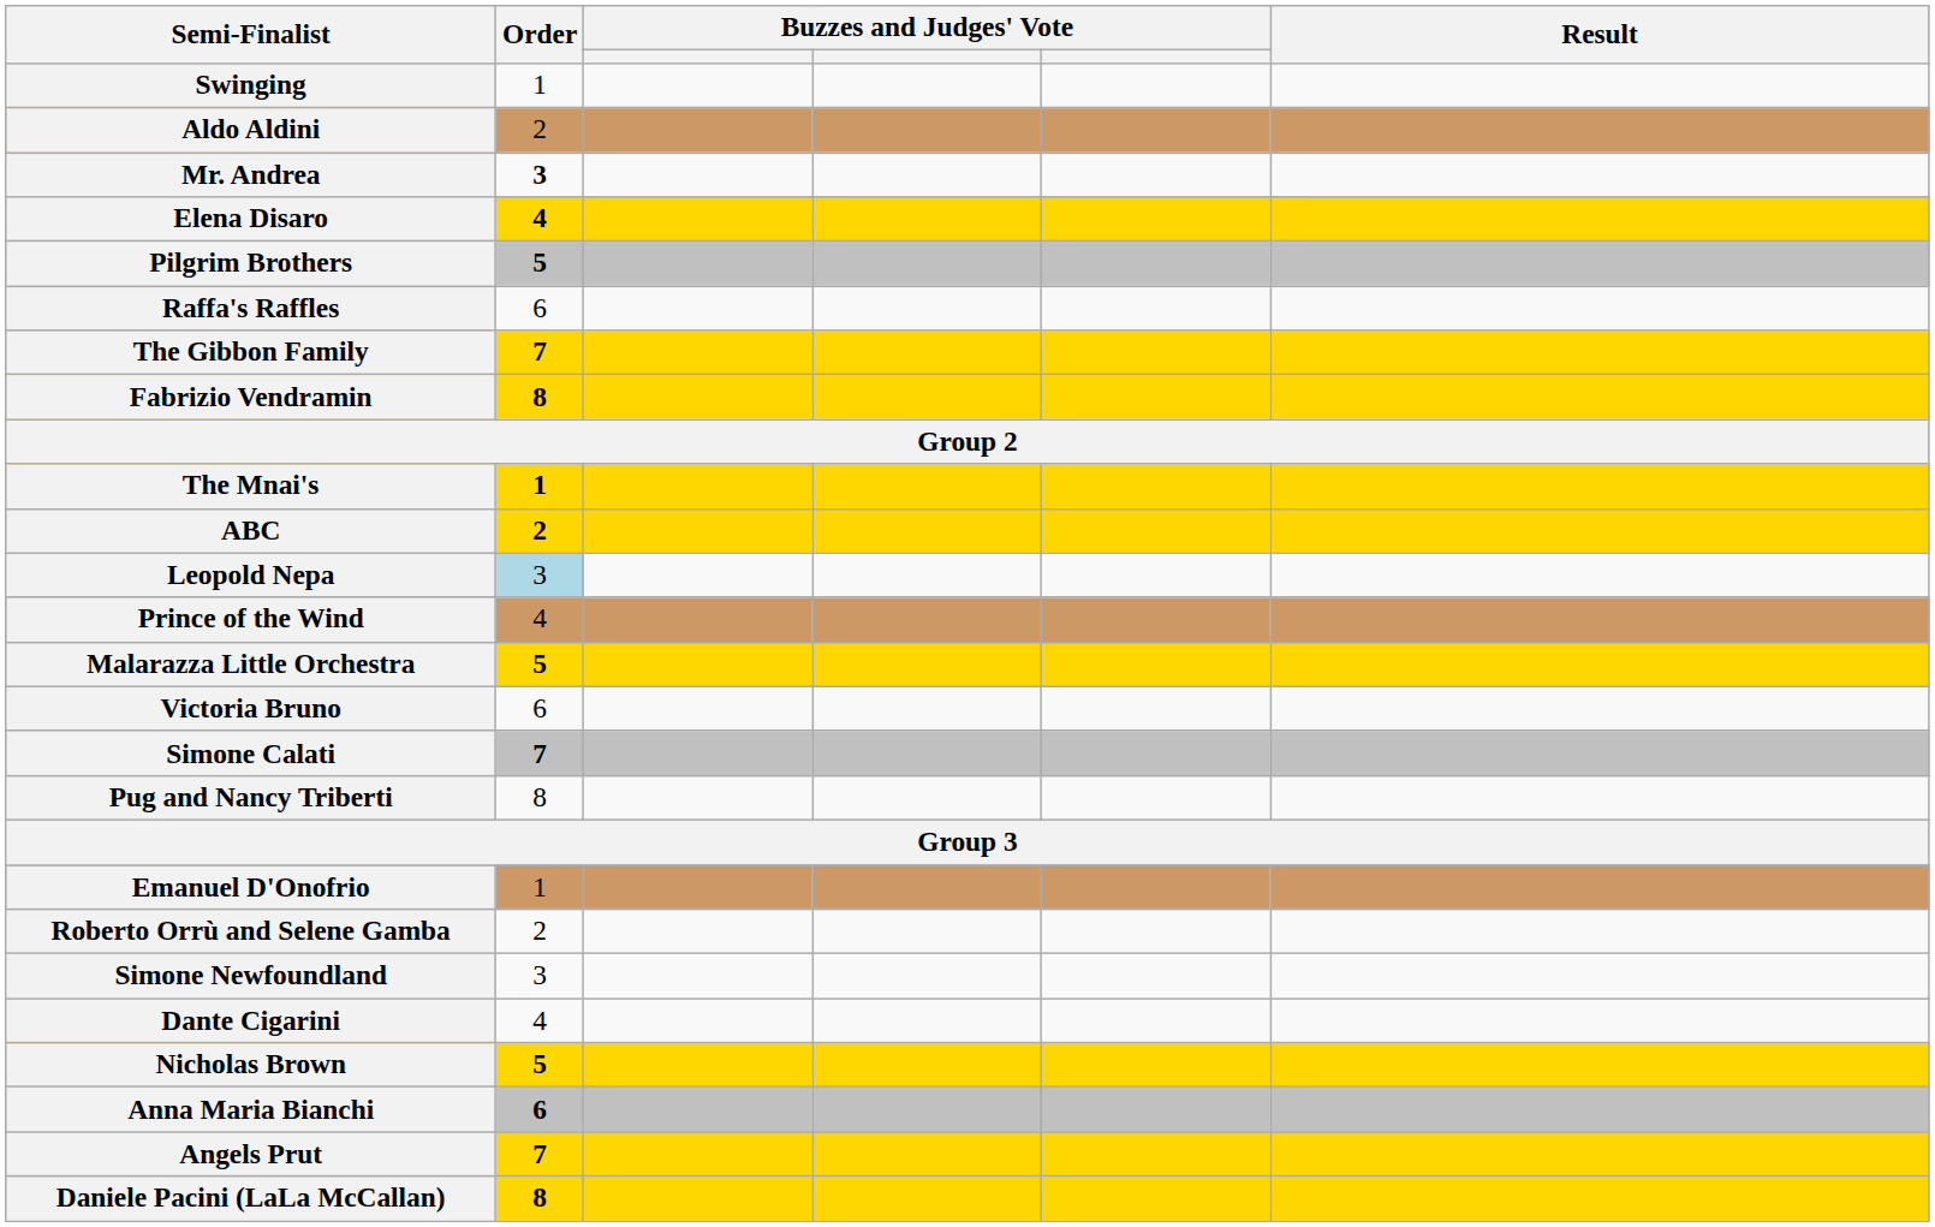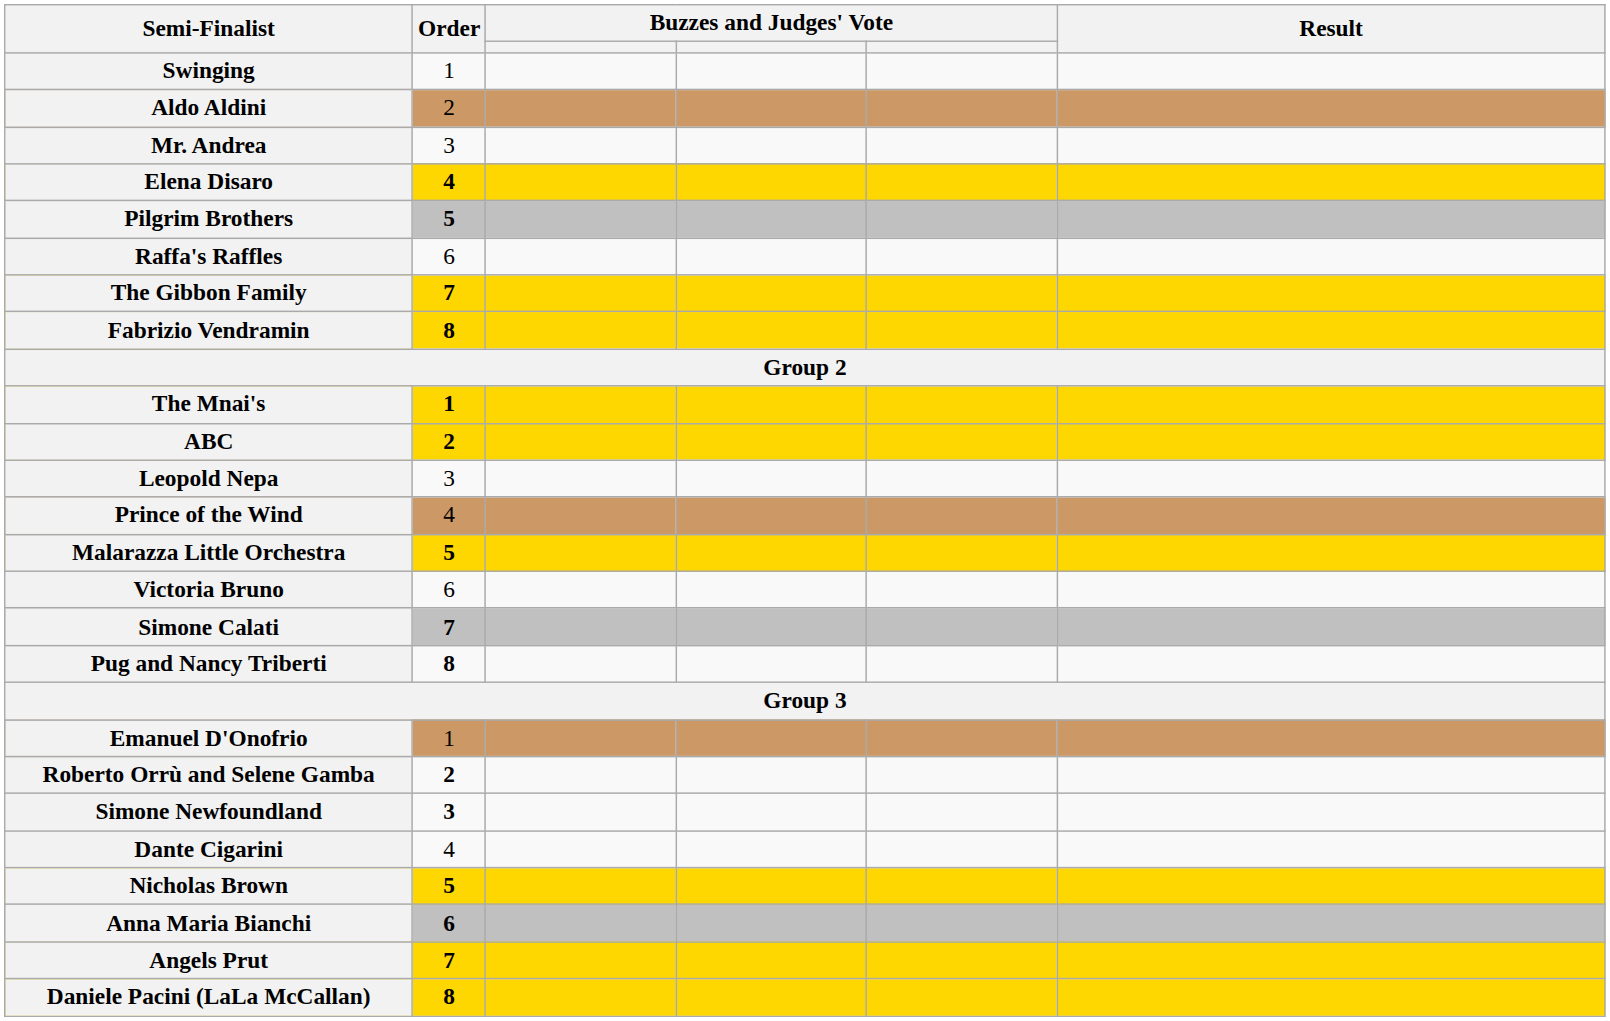Mr. Andrea | Order: bold -> normal
Leopold Nepa | Order: lightblue background -> no background
Pug and Nancy Triberti | Order: normal -> bold
Roberto Orrù and Selene Gamba | Order: normal -> bold
Simone Newfoundland | Order: normal -> bold
